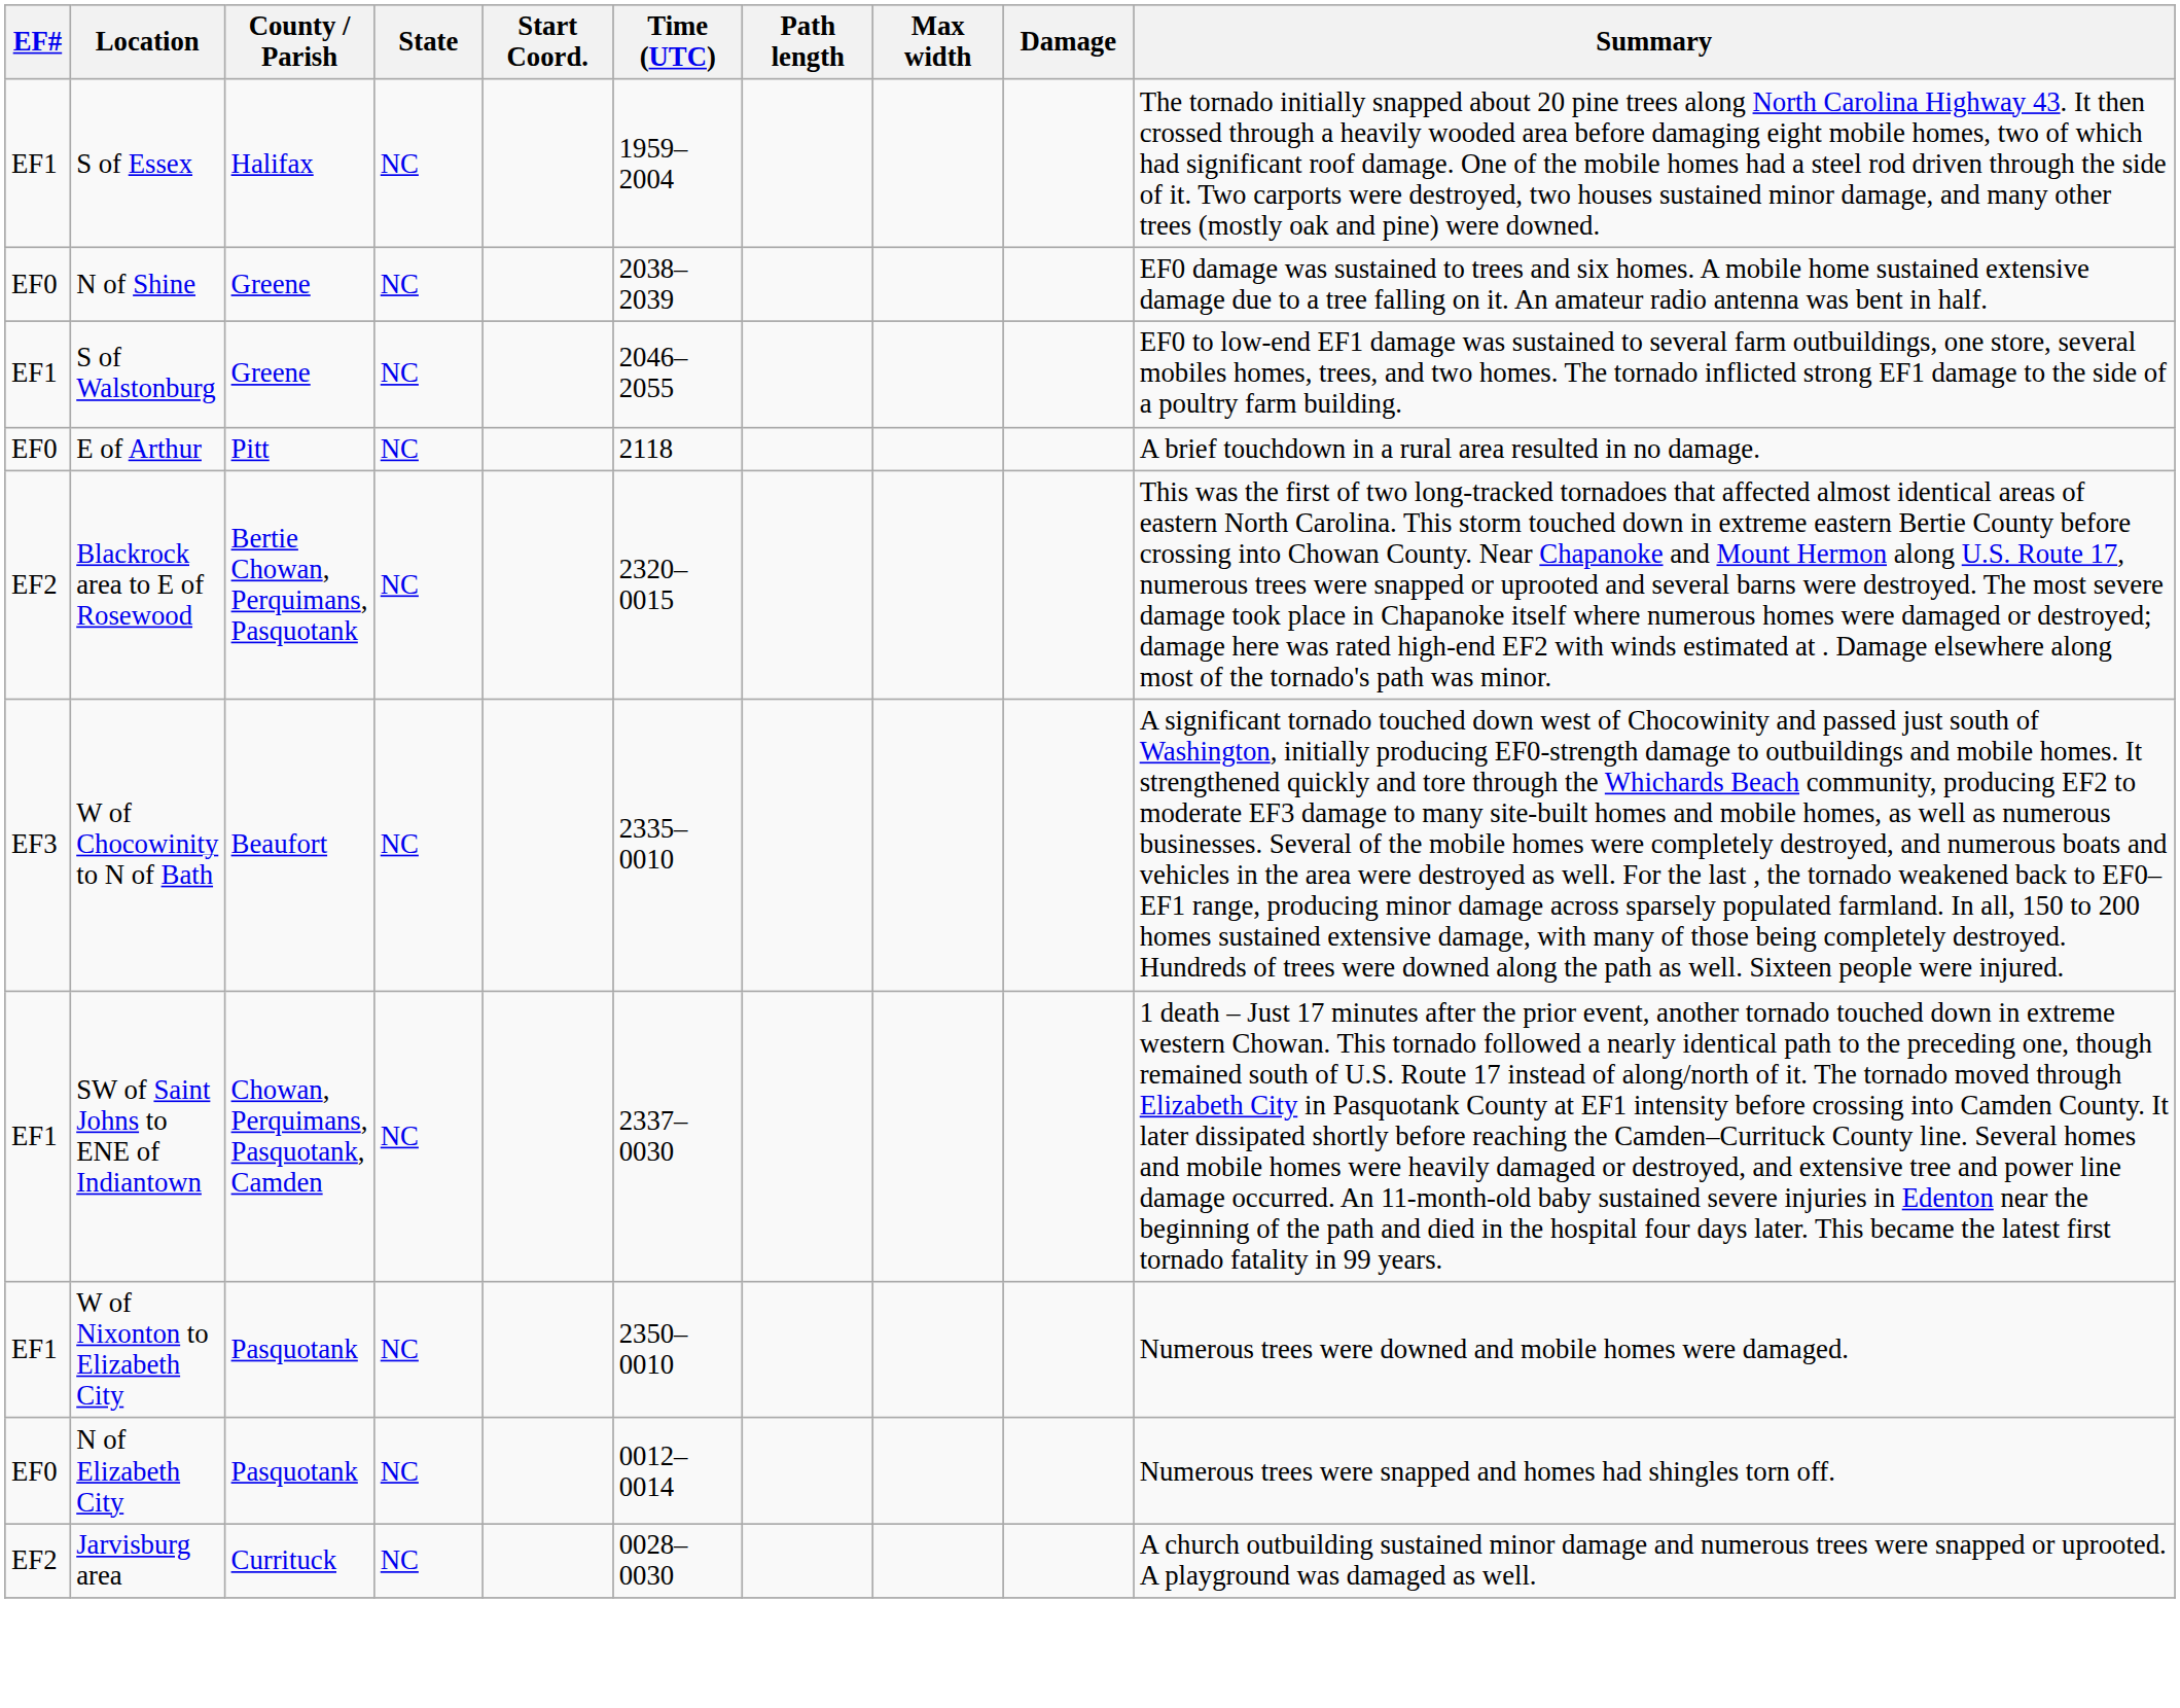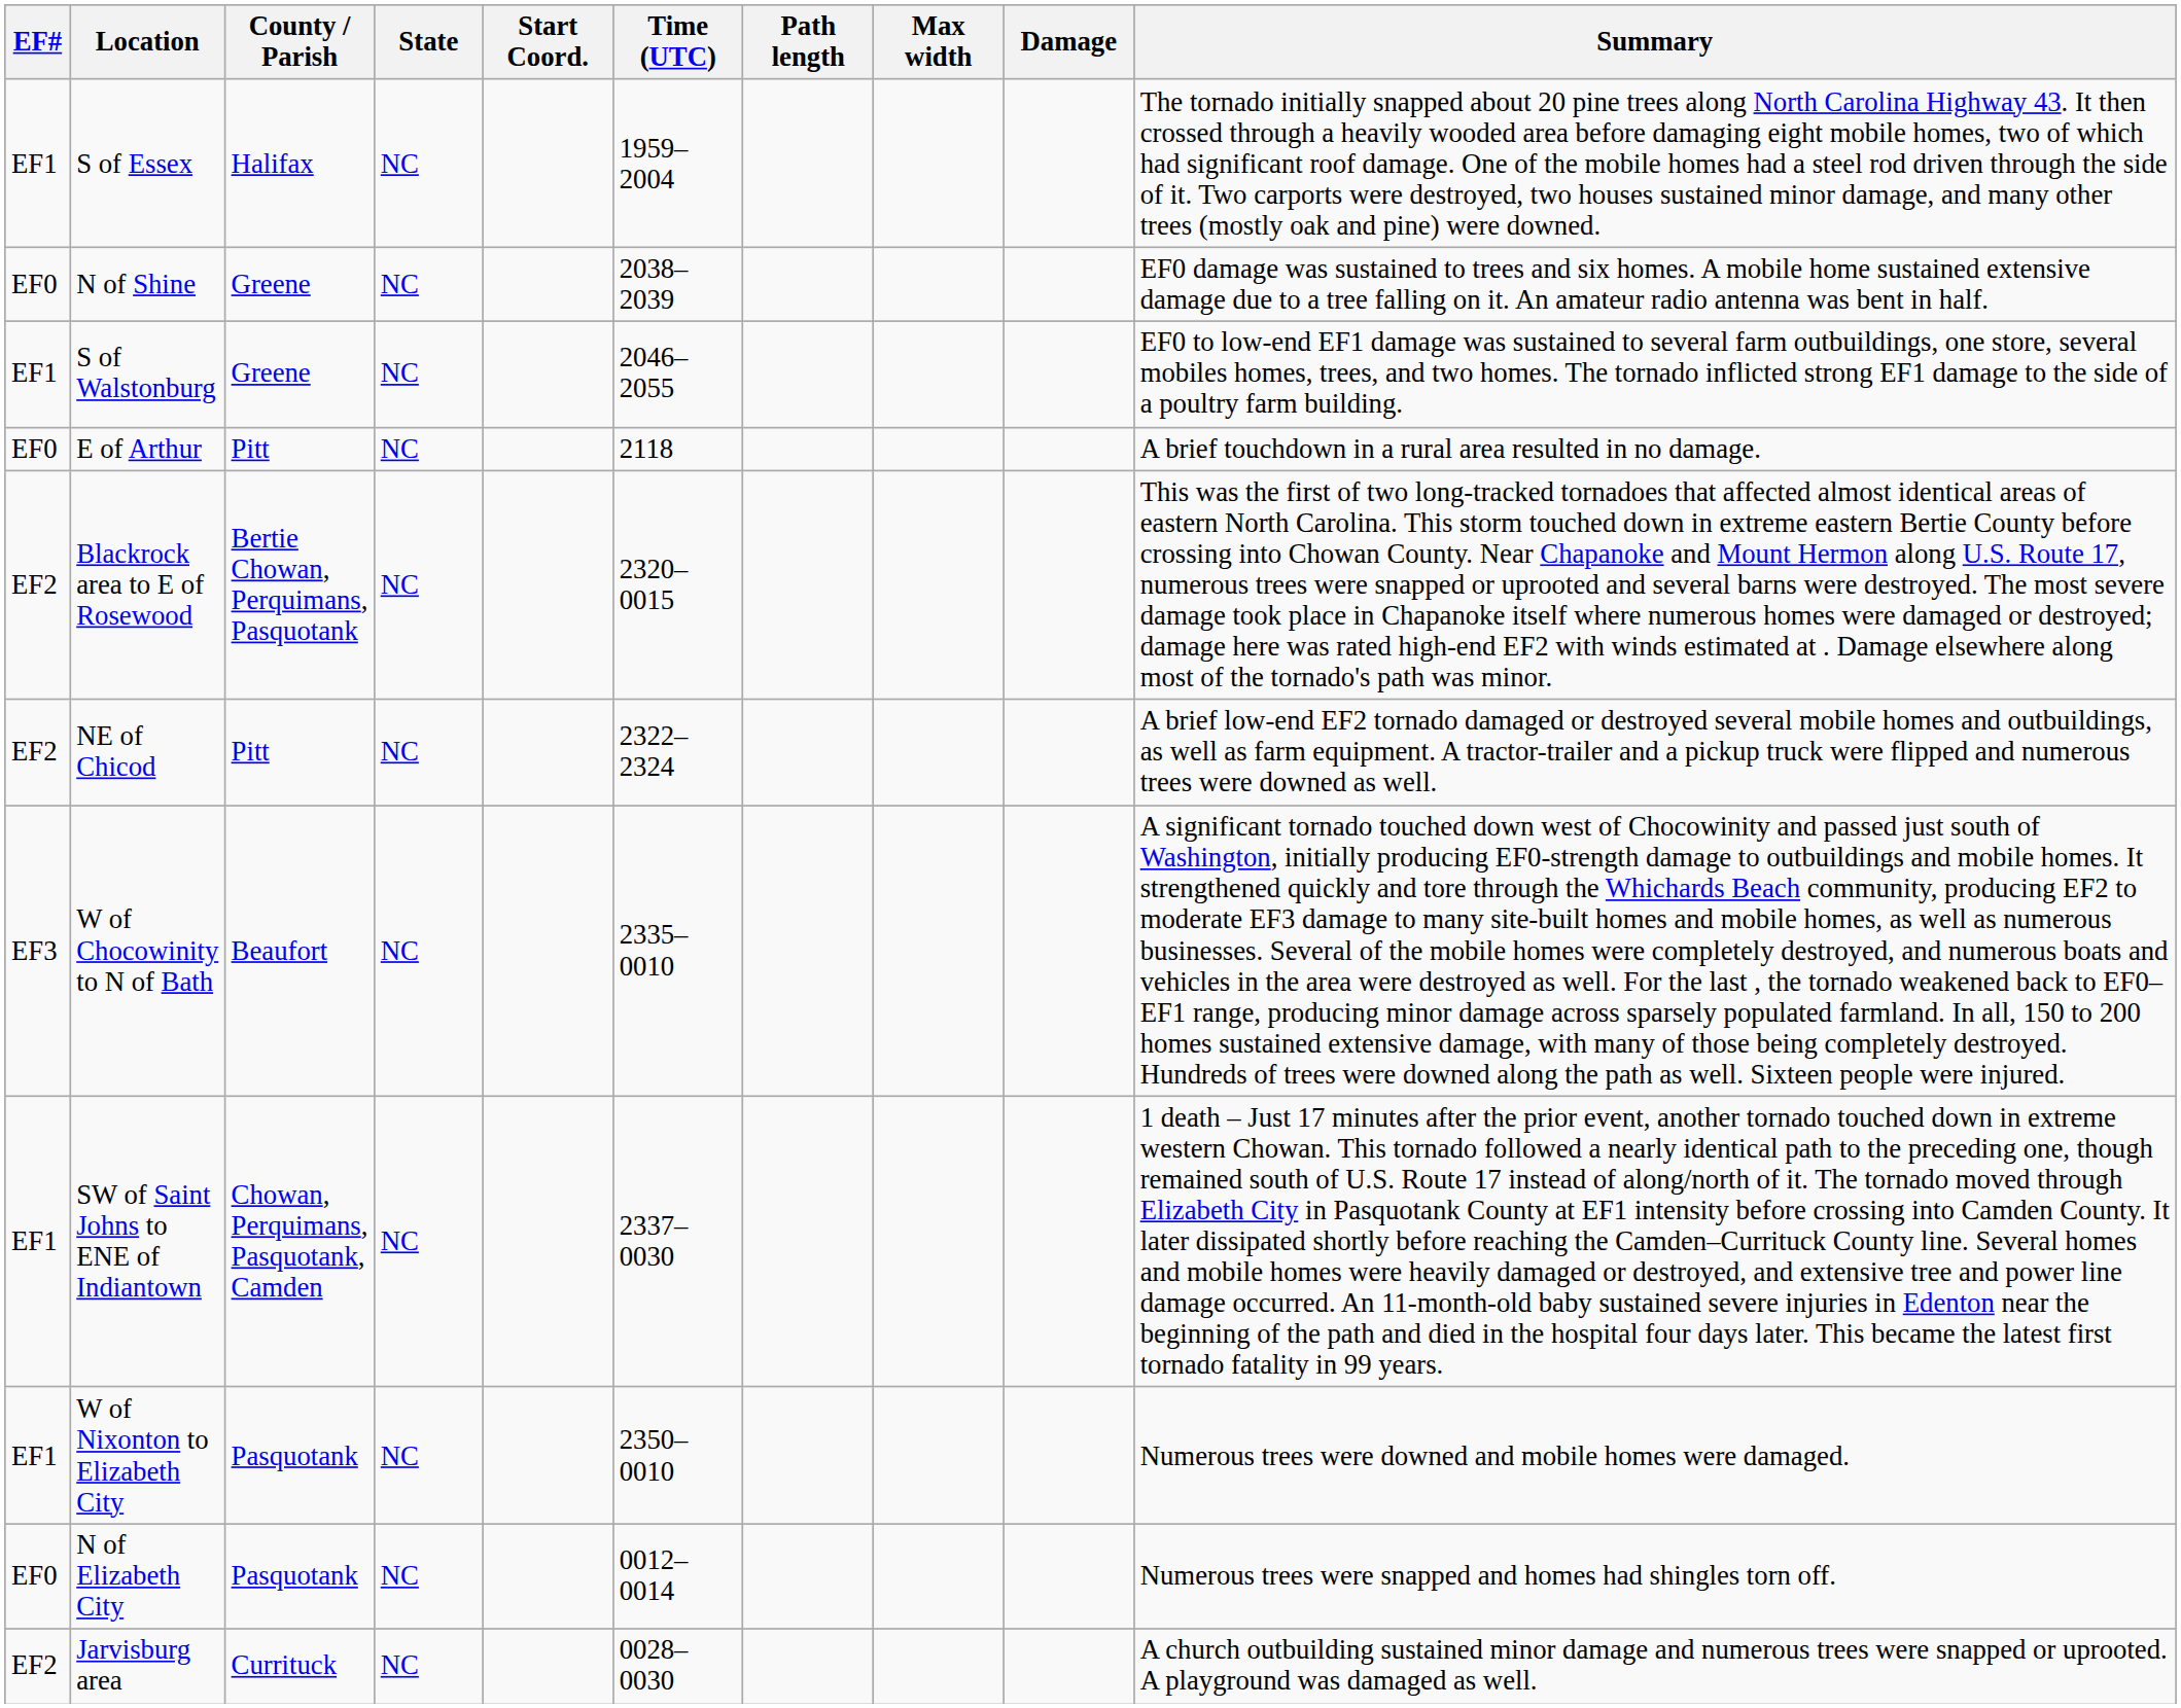+ row: EF2 | NE of Chicod | Pitt | NC | 2322–2324 | A brief low-end EF2 tornado damaged or destroyed several mobile homes and outbuildings, as well as farm equipment. A tractor-trailer and a pickup truck were flipped and numerous trees were downed as well.
